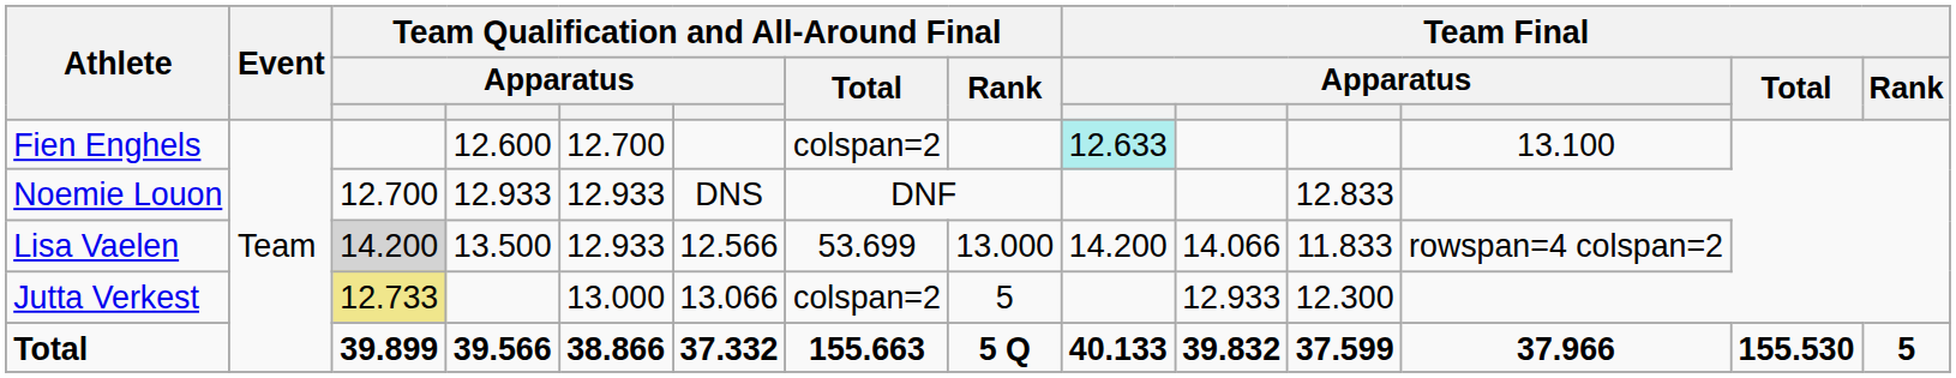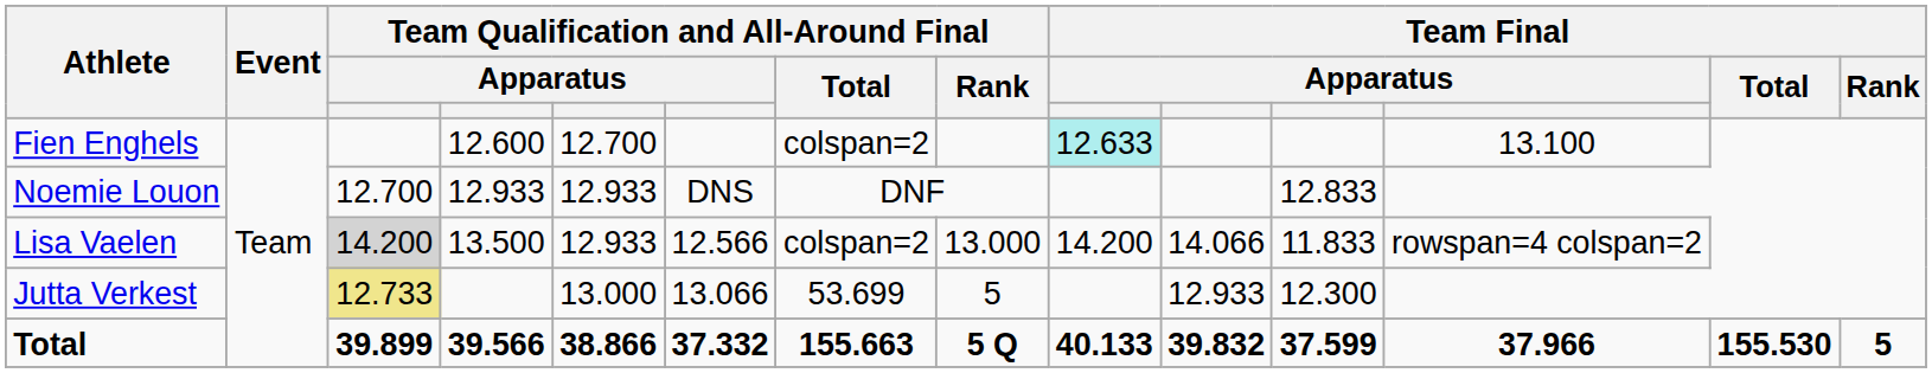Lisa Vaelen | Team Qualification and All-Around Final / Total: 53.699 -> colspan=2
Jutta Verkest | Team Qualification and All-Around Final / Total: colspan=2 -> 53.699
